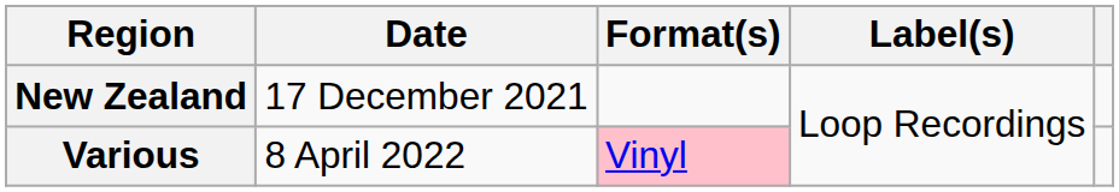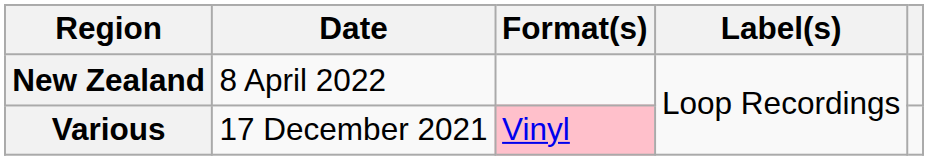New Zealand | Date: 17 December 2021 -> 8 April 2022
Various | Date: 8 April 2022 -> 17 December 2021
